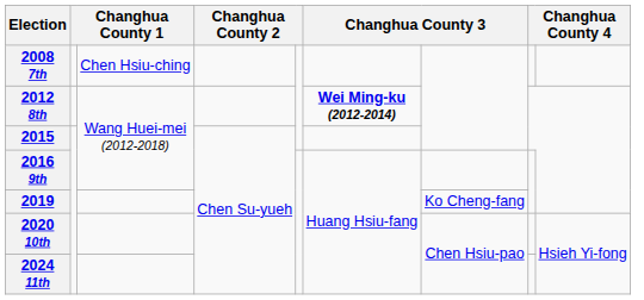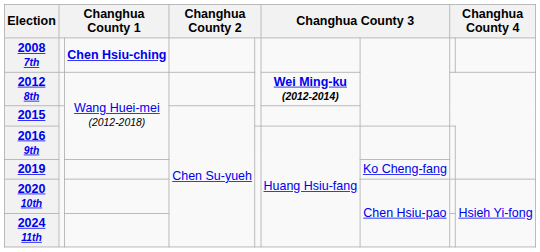2008 7th | column 3: normal -> bold
